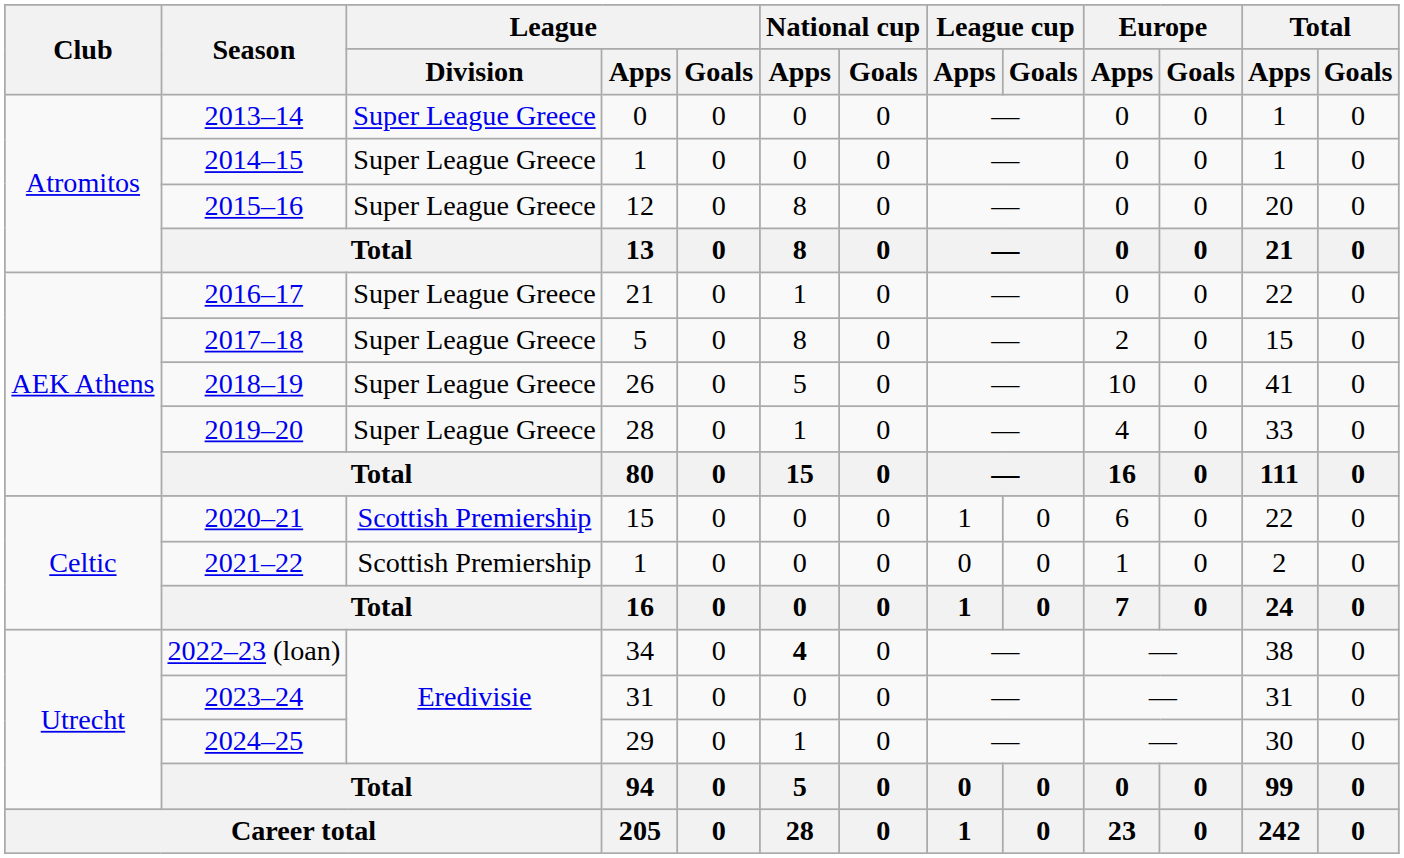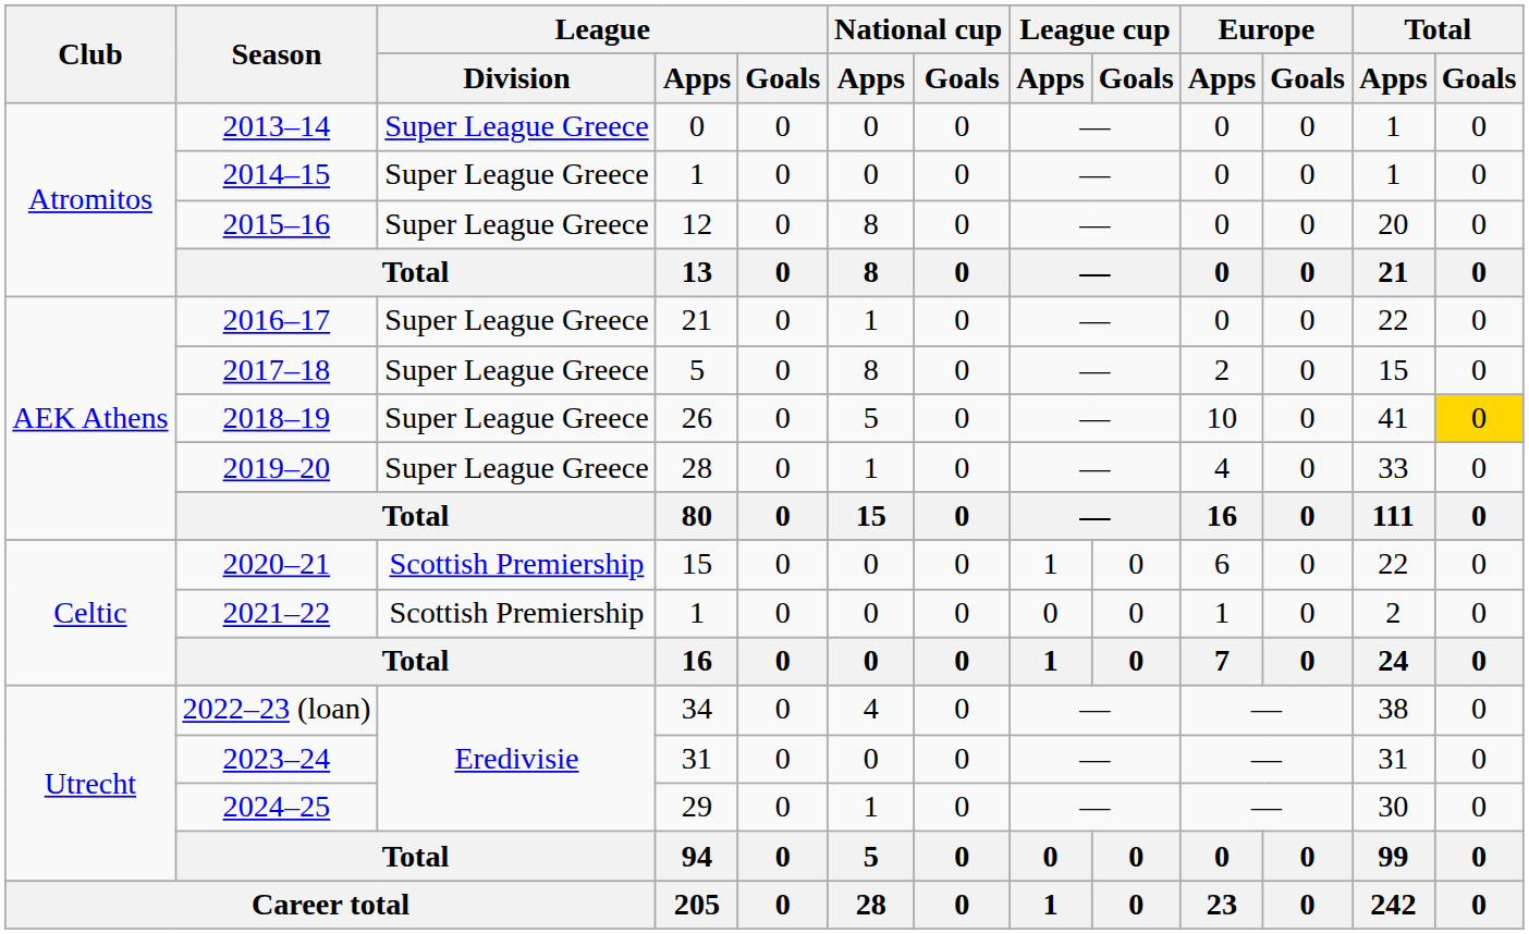2018–19 | Total / Goals: no background -> gold background
2022–23 (loan) | National cup / Apps: bold -> normal
